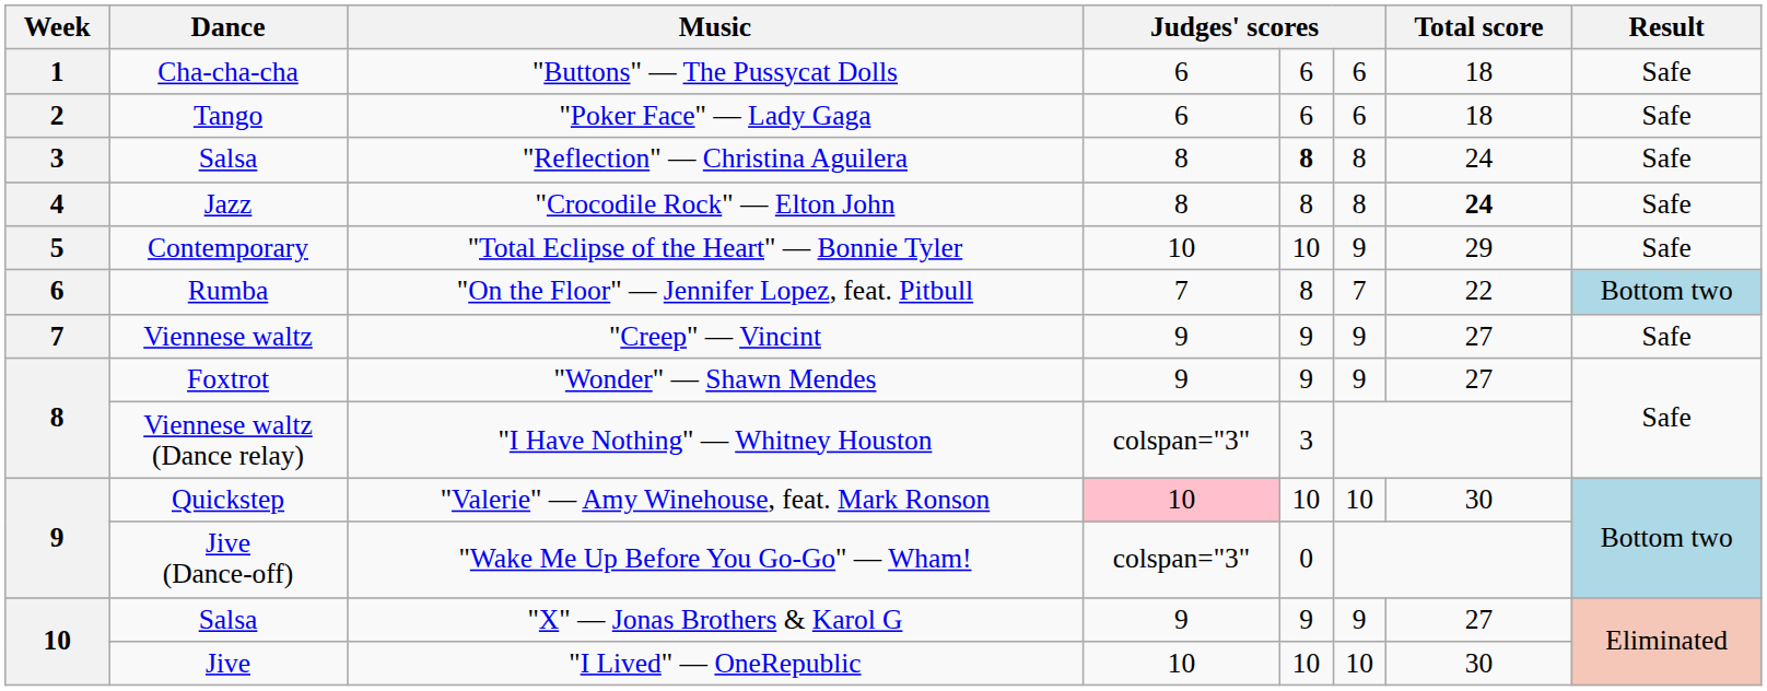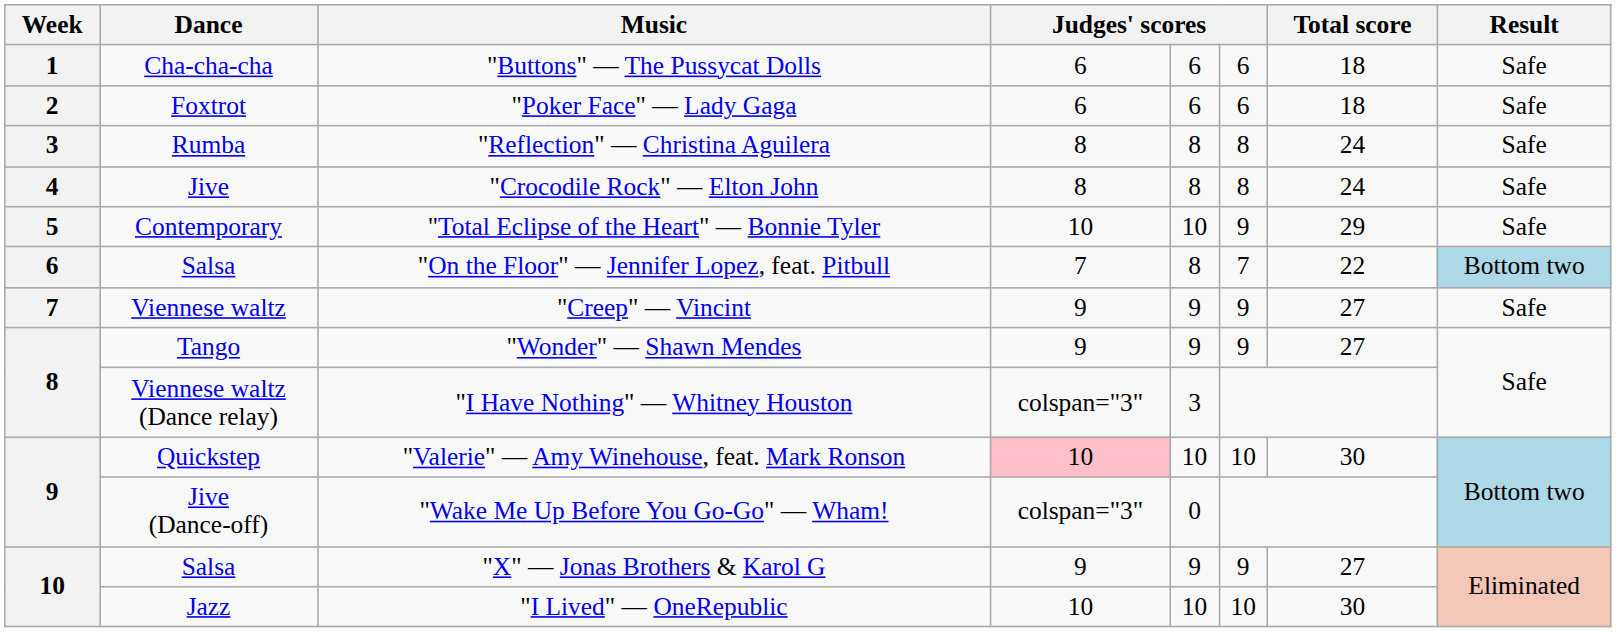"Poker Face" — Lady Gaga | Dance: Tango -> Foxtrot
"Reflection" — Christina Aguilera | Dance: Salsa -> Rumba
"Reflection" — Christina Aguilera | column 5: bold -> normal
"Crocodile Rock" — Elton John | Dance: Jazz -> Jive
"Crocodile Rock" — Elton John | Total score: bold -> normal
"On the Floor" — Jennifer Lopez, feat. Pitbull | Dance: Rumba -> Salsa
"Wonder" — Shawn Mendes | Dance: Foxtrot -> Tango
"I Lived" — OneRepublic | Dance: Jive -> Jazz
